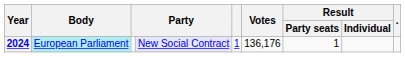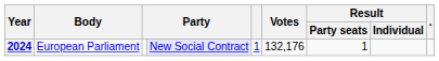2024 | Body: paleturquoise background -> no background
2024 | Votes: 136,176 -> 132,176
